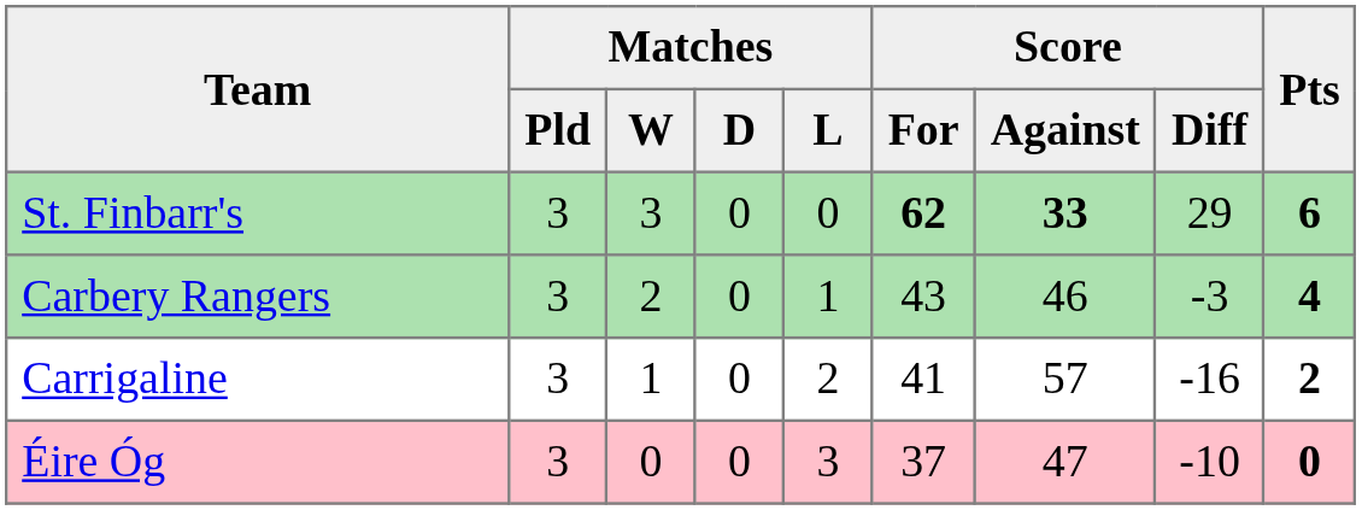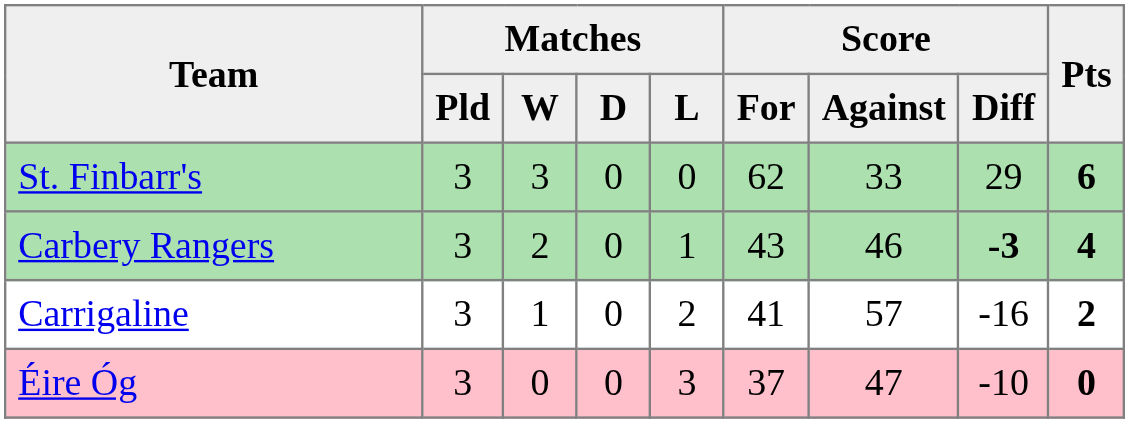St. Finbarr's | Score / For: bold -> normal
St. Finbarr's | Score / Against: bold -> normal
Carbery Rangers | Score / Diff: normal -> bold
